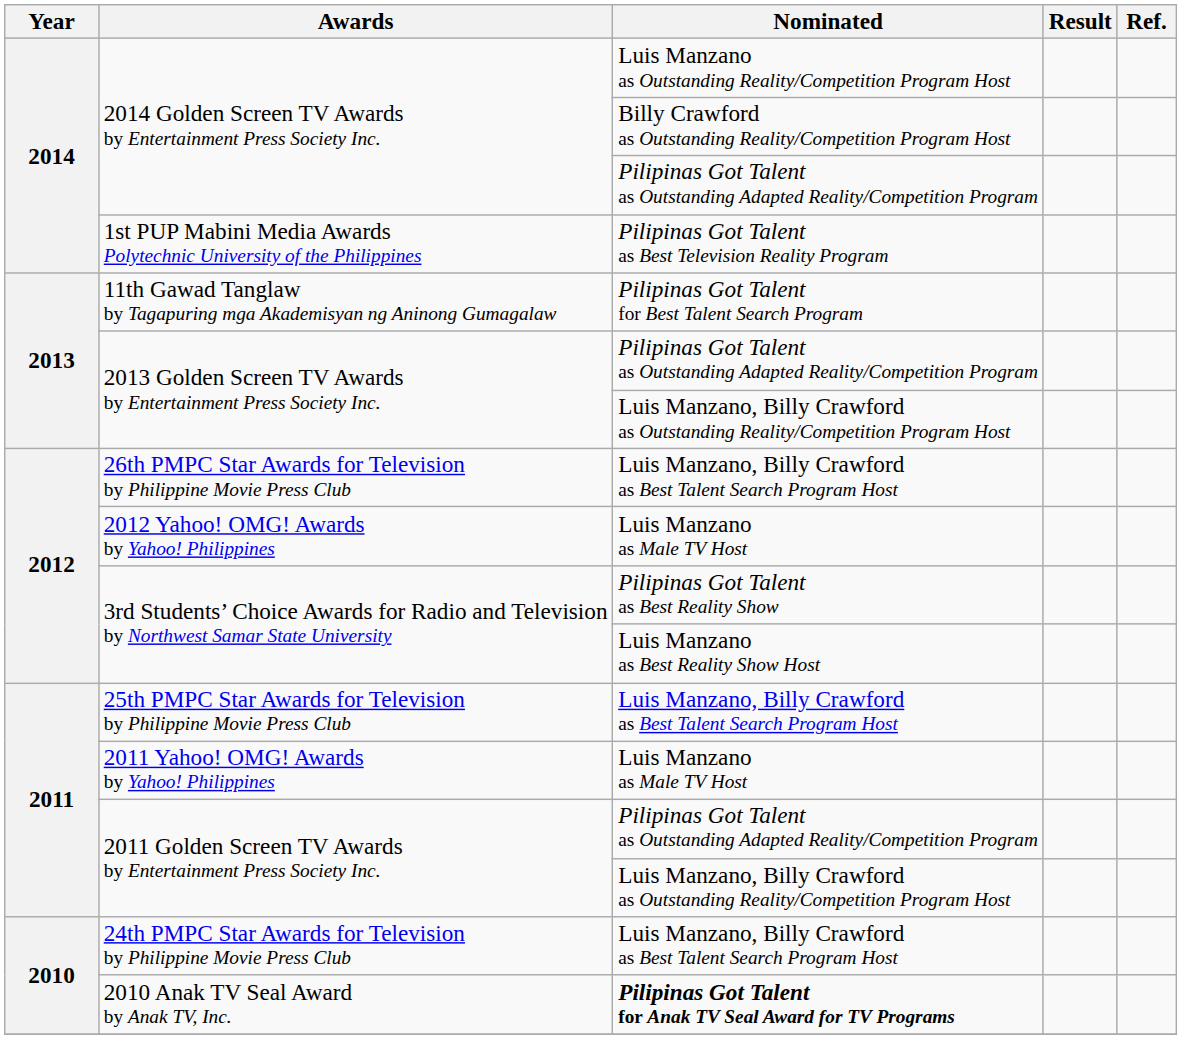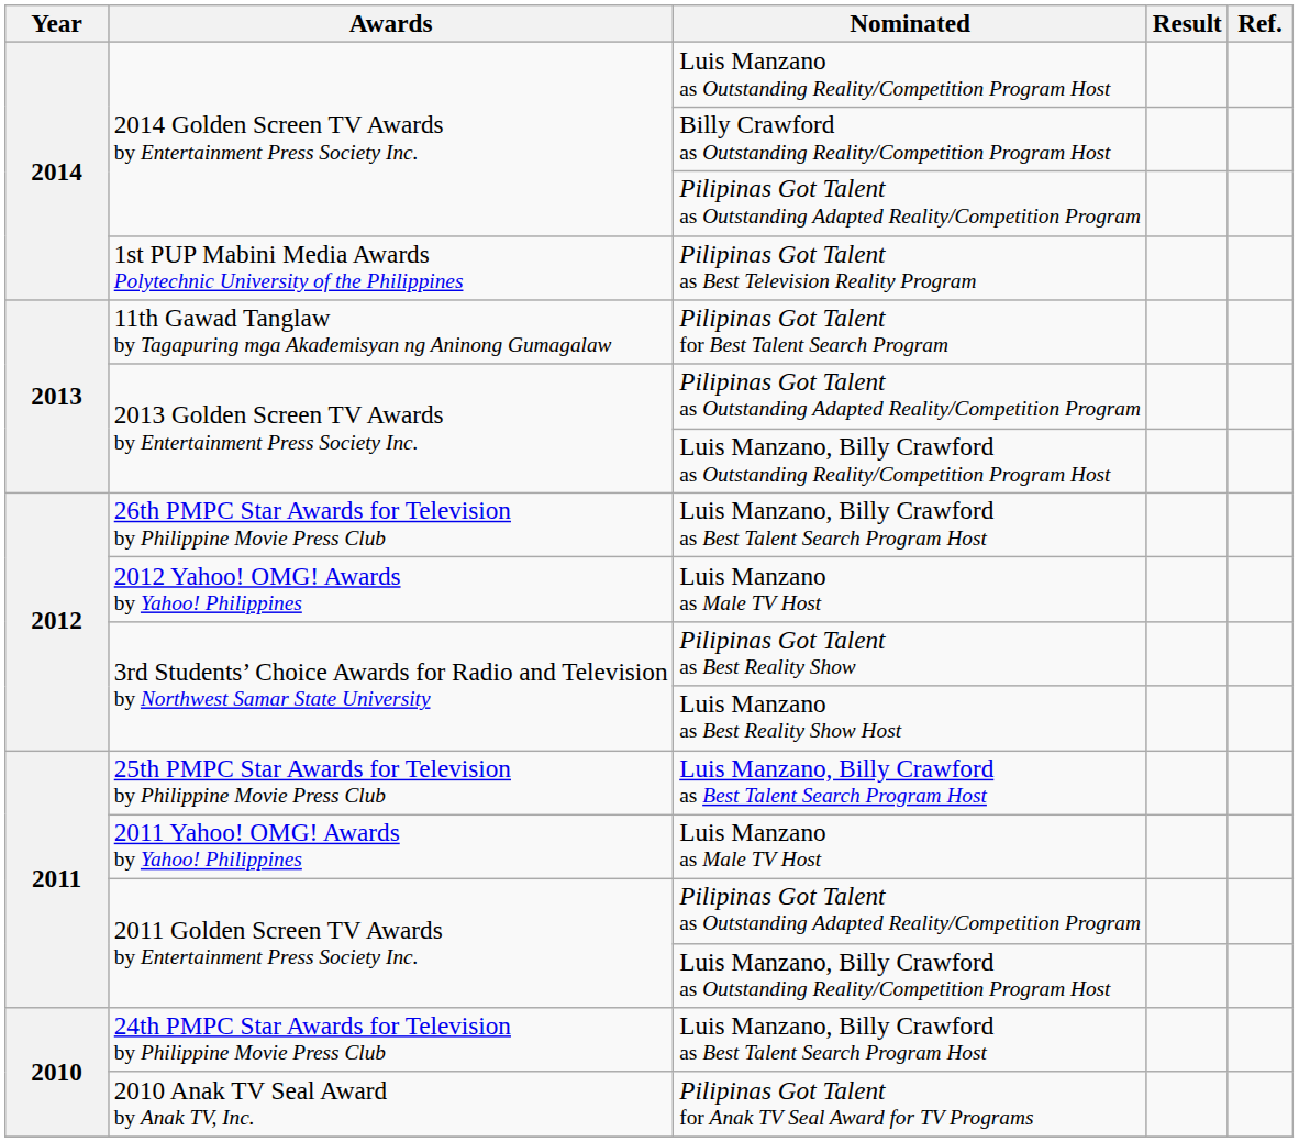2010 Anak TV Seal Award by Anak TV, Inc. | Nominated: bold -> normal
